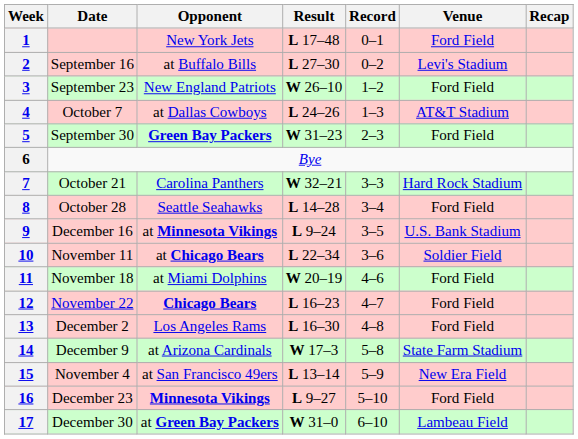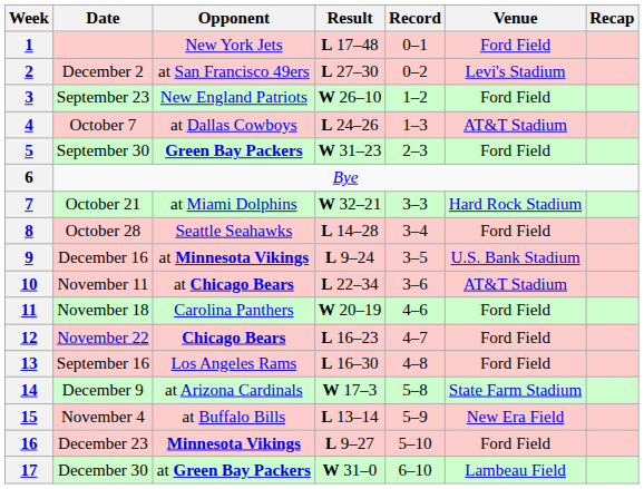2 | Date: September 16 -> December 2
2 | Opponent: at Buffalo Bills -> at San Francisco 49ers
7 | Opponent: Carolina Panthers -> at Miami Dolphins
10 | Venue: Soldier Field -> AT&T Stadium
11 | Opponent: at Miami Dolphins -> Carolina Panthers
13 | Date: December 2 -> September 16
15 | Opponent: at San Francisco 49ers -> at Buffalo Bills
